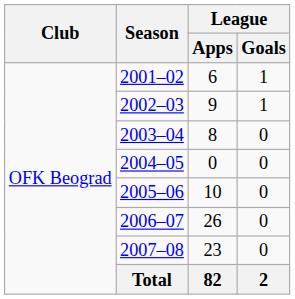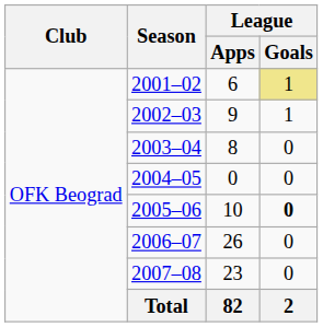2001–02 | League / Goals: no background -> khaki background
2005–06 | League / Goals: normal -> bold
